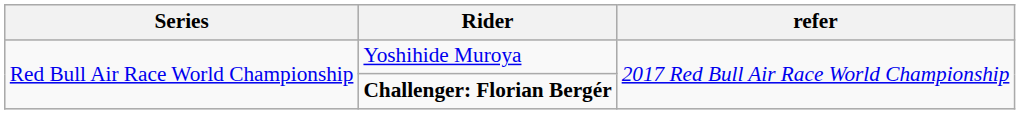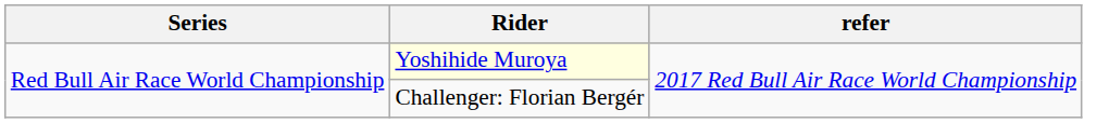Yoshihide Muroya | Rider: no background -> lightyellow background
Challenger: Florian Bergér | Rider: bold -> normal
